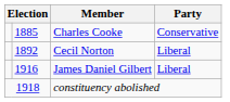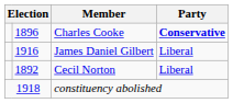Charles Cooke | column 2: 1885 -> 1896
Charles Cooke | Party: normal -> bold
rows swapped: Cecil Norton <-> James Daniel Gilbert
